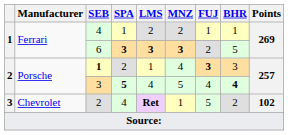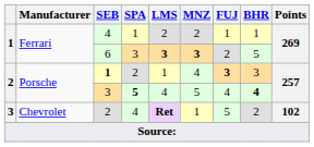6 | SPA: bold -> normal
